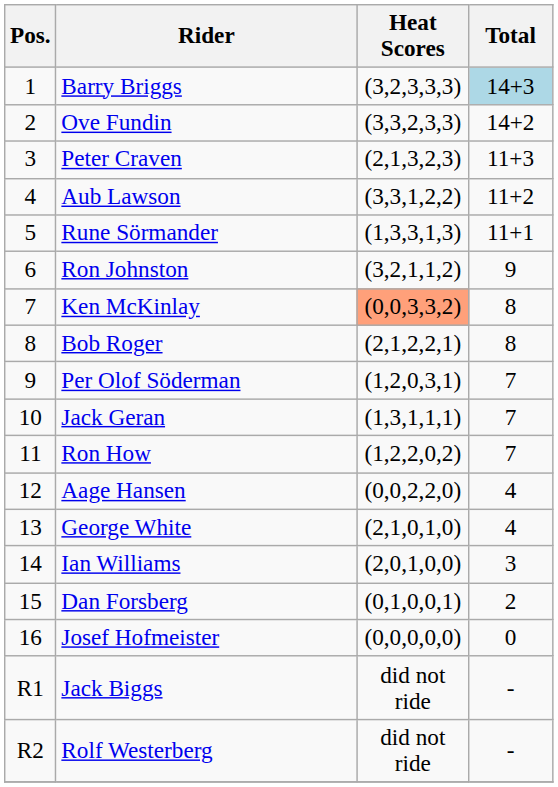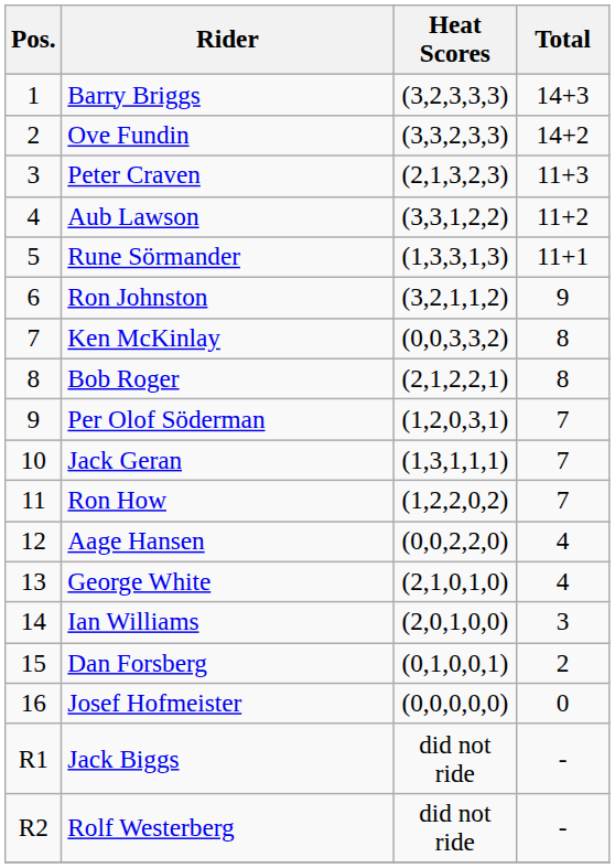Barry Briggs | Total: lightblue background -> no background
Ken McKinlay | Heat Scores: lightsalmon background -> no background
